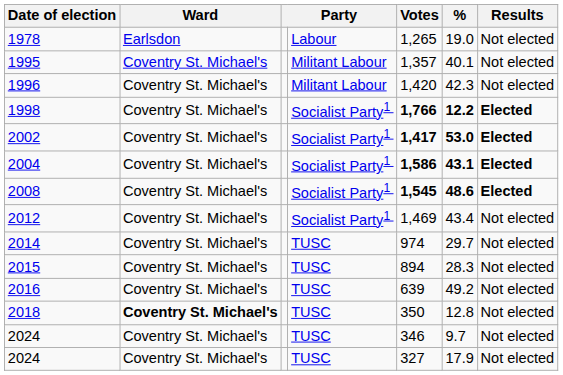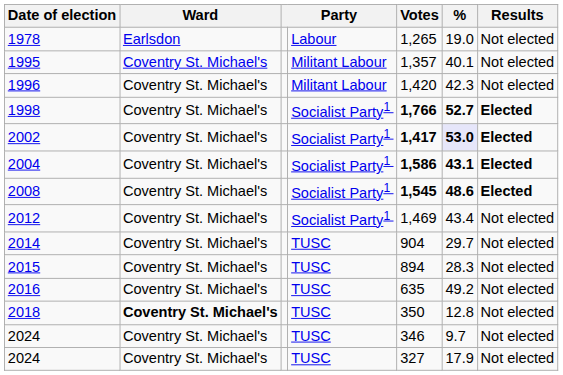1998 | %: 12.2 -> 52.7
2002 | %: no background -> lavender background
2014 | Votes: 974 -> 904
2016 | Votes: 639 -> 635
